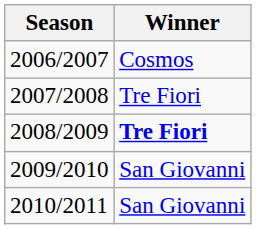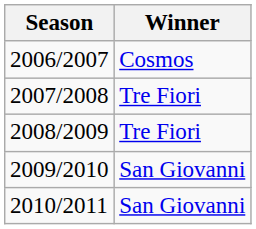2008/2009 | Winner: bold -> normal
